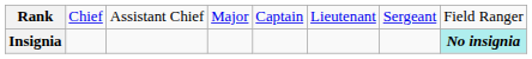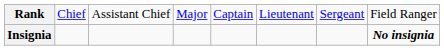Insignia | column 8: paleturquoise background -> no background
